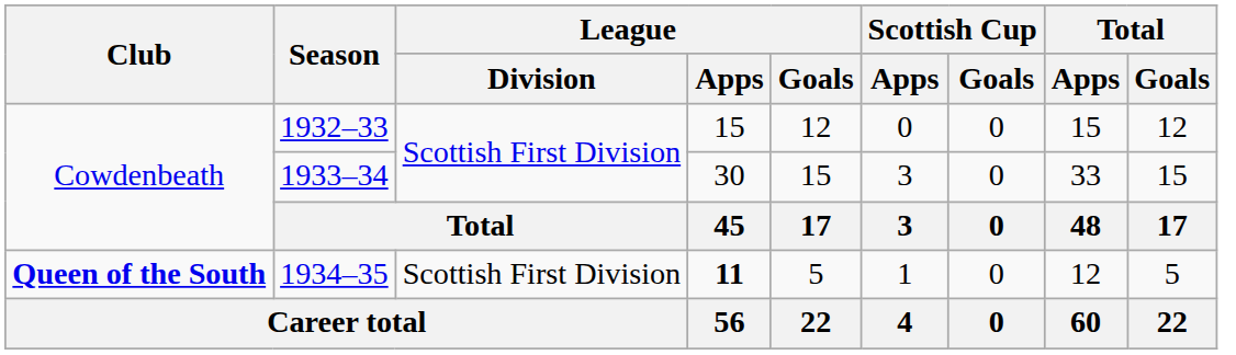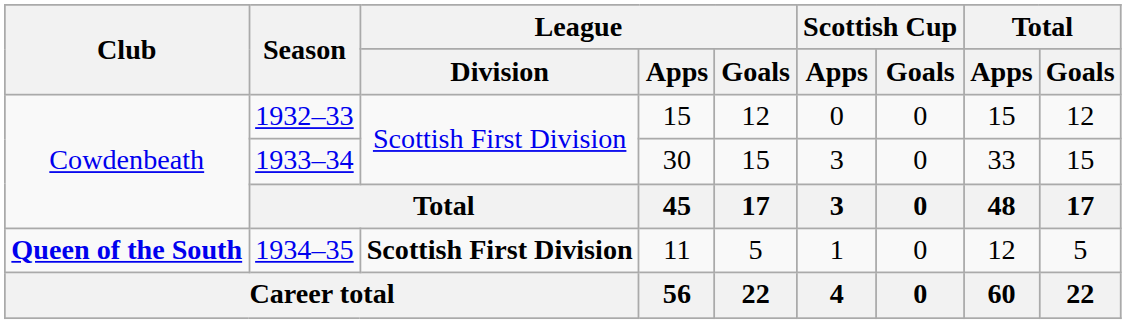1934–35 | League / Division: normal -> bold
1934–35 | League / Apps: bold -> normal
